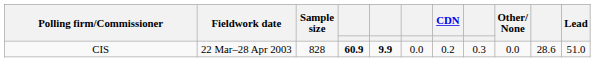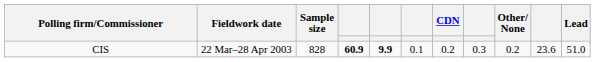CIS | column 6: 0.0 -> 0.1
CIS | Other/ None: 0.0 -> 0.2
CIS | column 10: 28.6 -> 23.6
